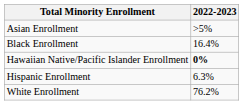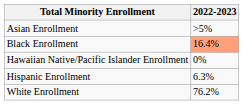Black Enrollment | 2022-2023: no background -> lightsalmon background
Hawaiian Native/Pacific Islander Enrollment | 2022-2023: bold -> normal
